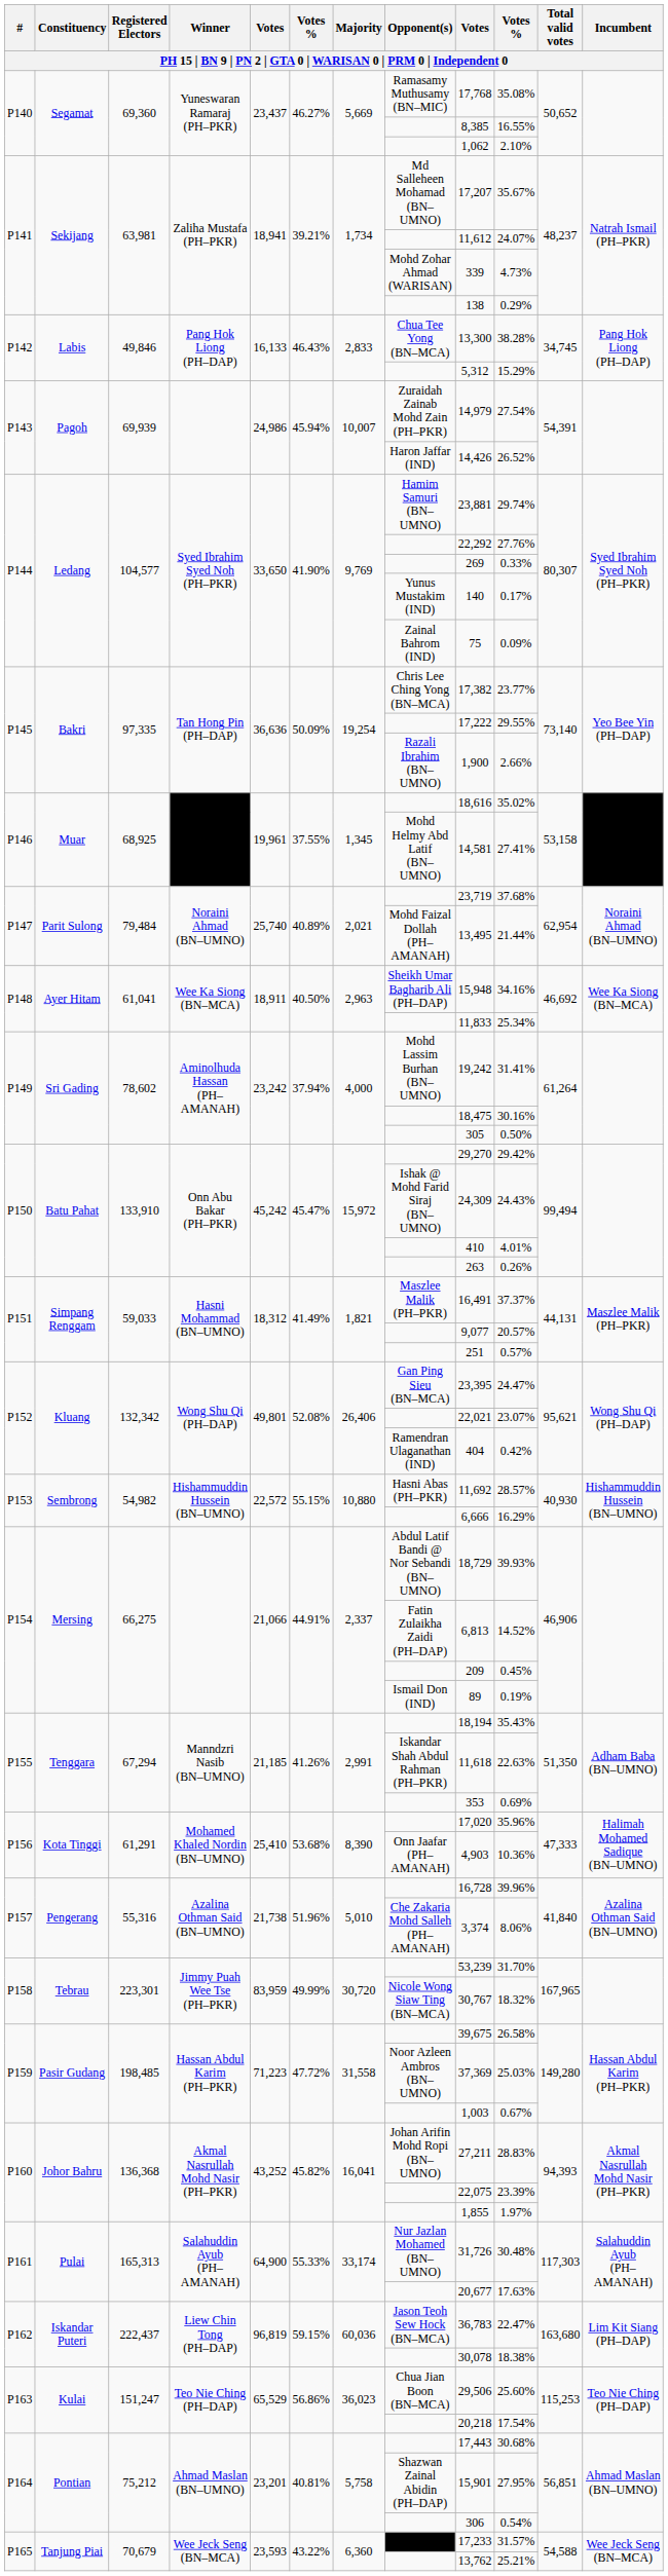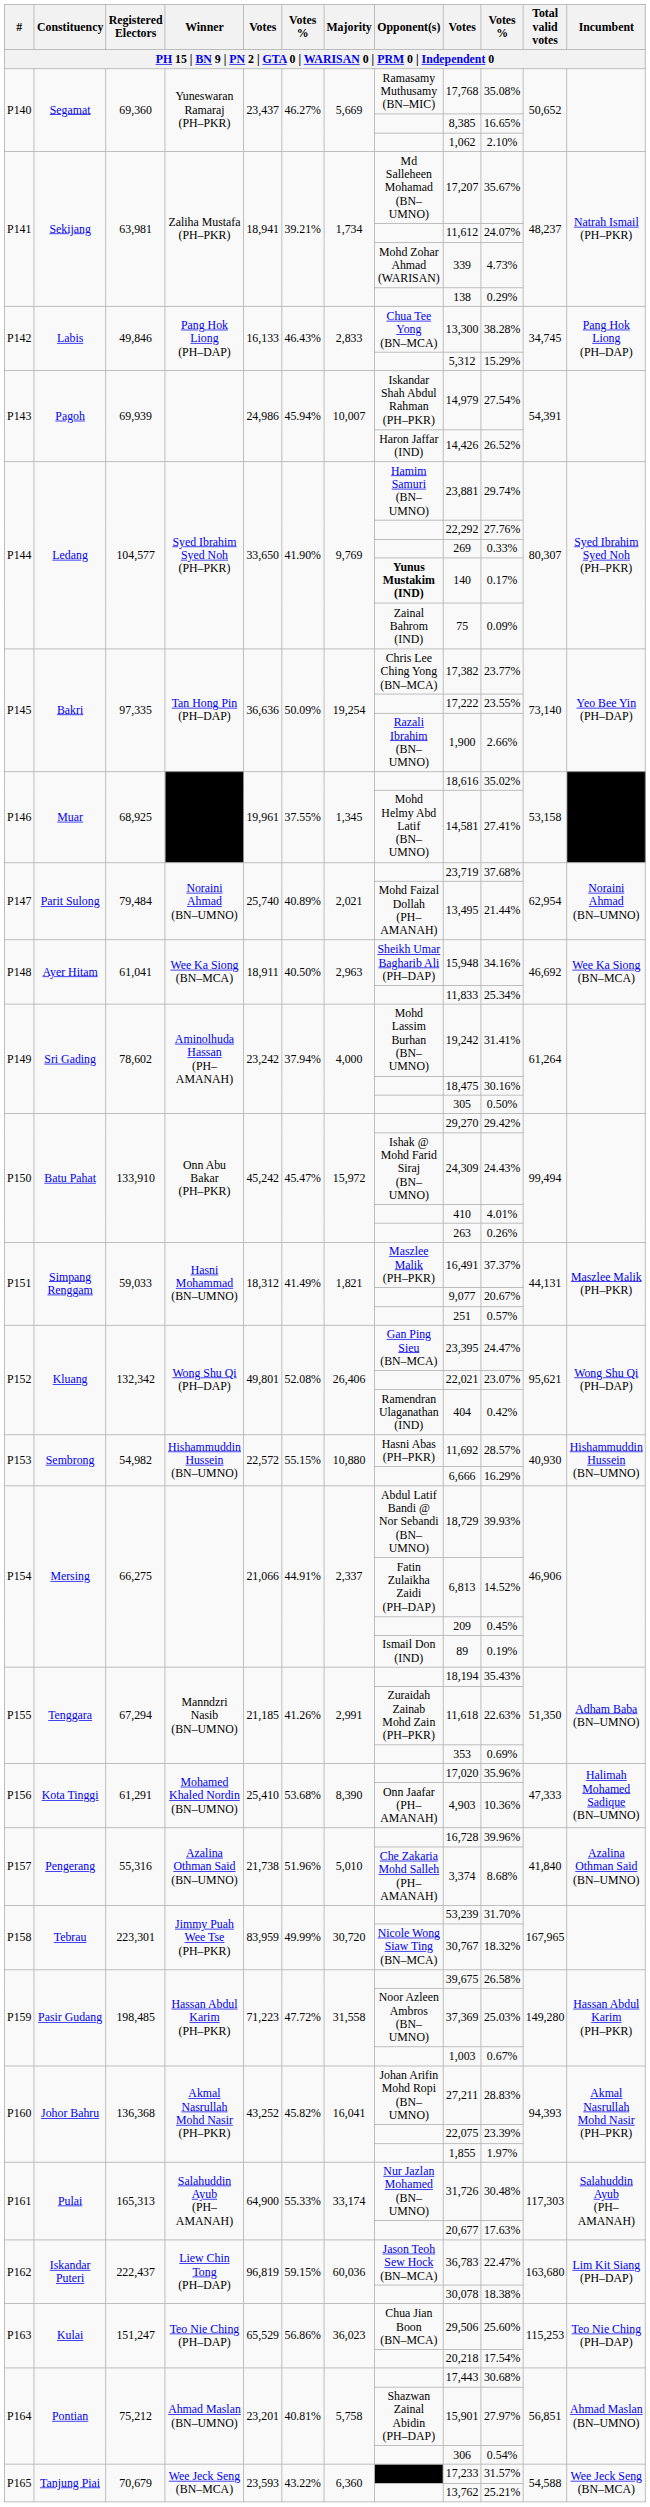row 4 | column 10: 16.55% -> 16.65%
row 12 | Opponent(s): Zuraidah Zainab Mohd Zain (PH–PKR) -> Iskandar Shah Abdul Rahman (PH–PKR)
row 17 | Opponent(s): normal -> bold
row 20 | column 10: 29.55% -> 23.55%
row 36 | column 10: 20.57% -> 20.67%
row 48 | Opponent(s): Iskandar Shah Abdul Rahman (PH–PKR) -> Zuraidah Zainab Mohd Zain (PH–PKR)
row 53 | column 10: 8.06% -> 8.68%
row 69 | column 10: 27.95% -> 27.97%
